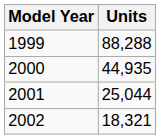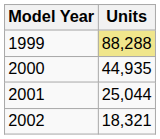1999 | Units: no background -> khaki background
